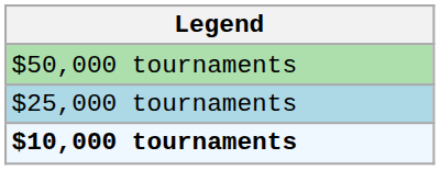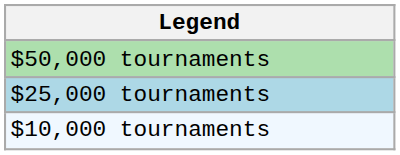row 4 | column 1: bold -> normal
